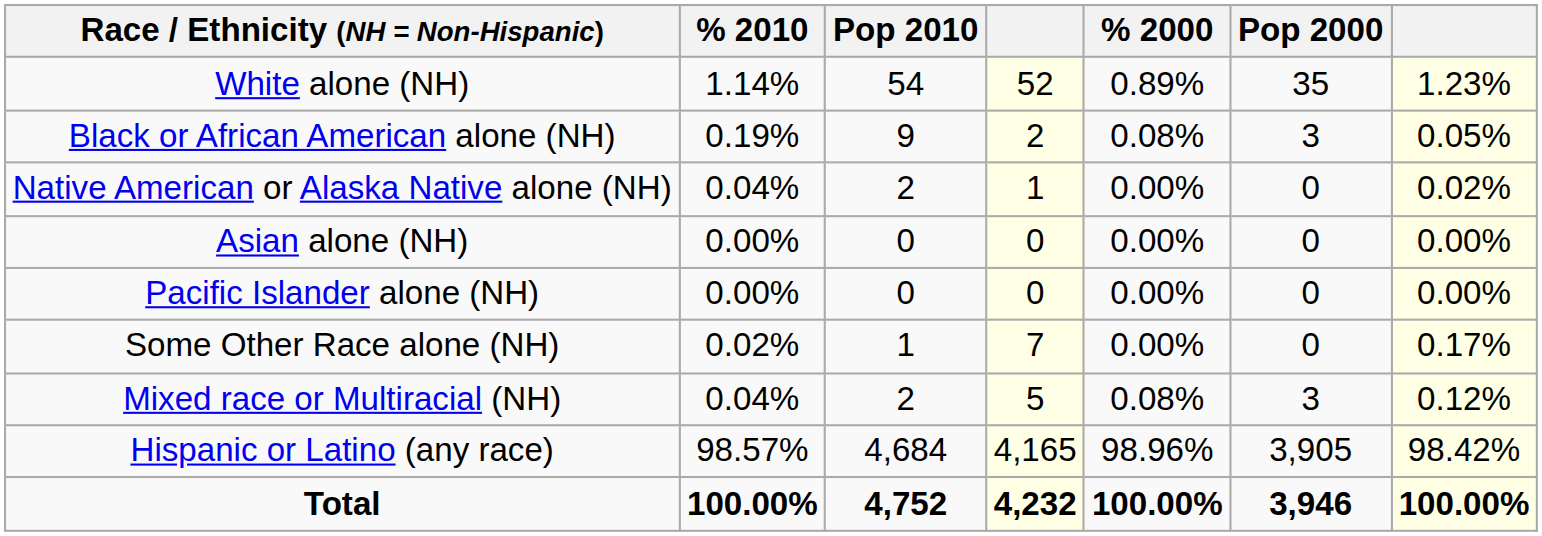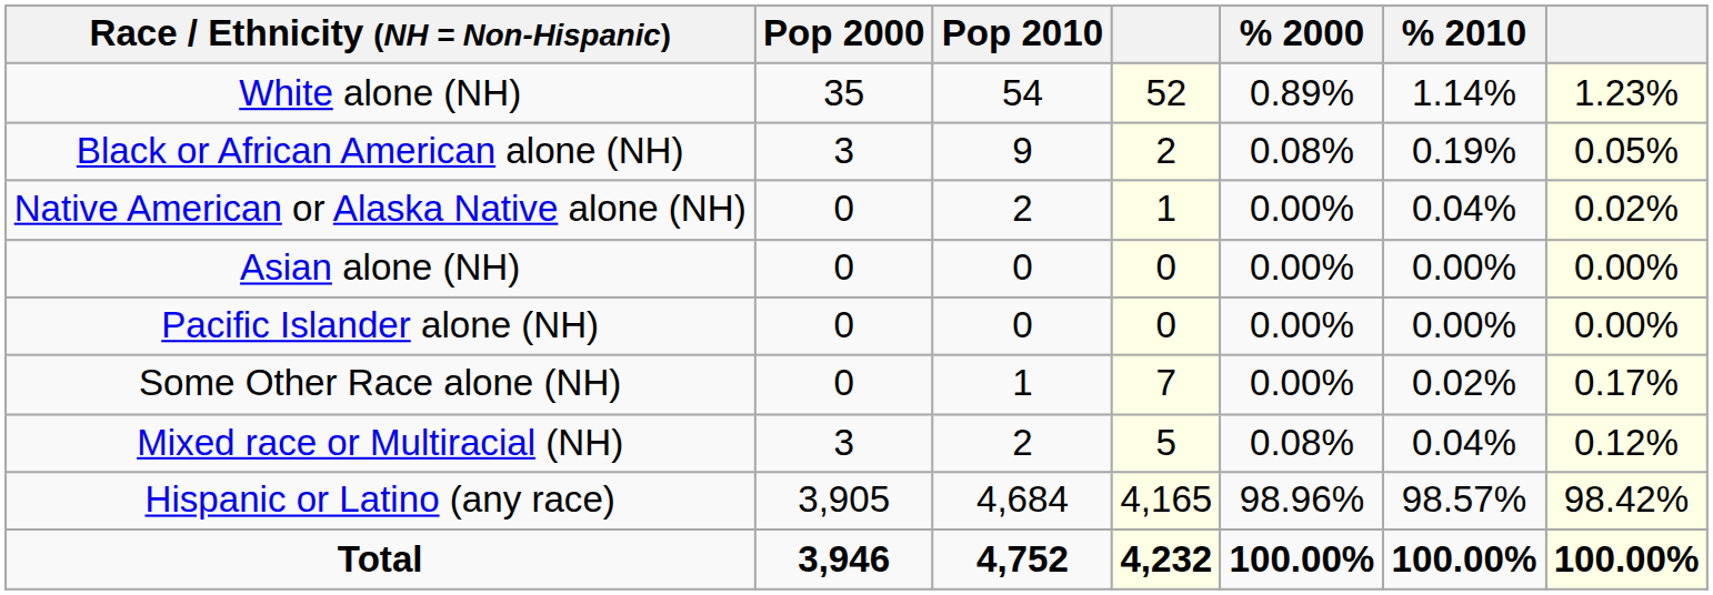columns swapped: Pop 2000 <-> % 2010
